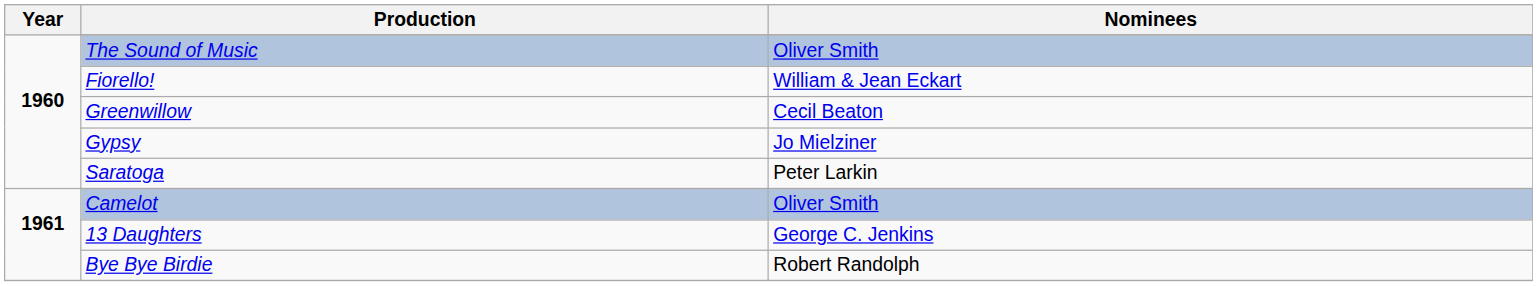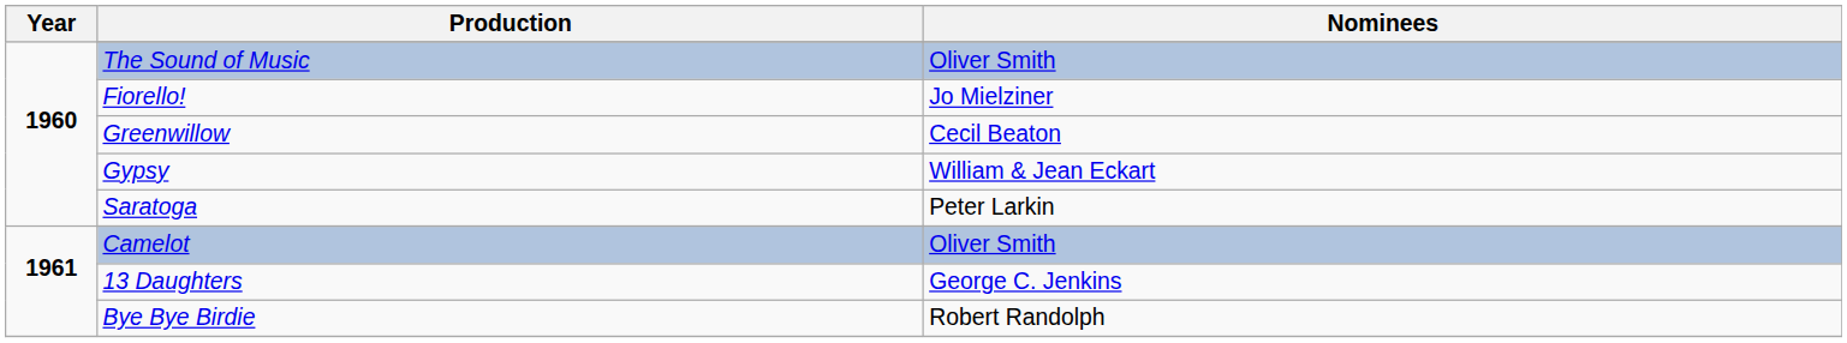Fiorello! | Nominees: William & Jean Eckart -> Jo Mielziner
Gypsy | Nominees: Jo Mielziner -> William & Jean Eckart
